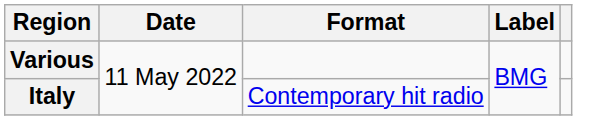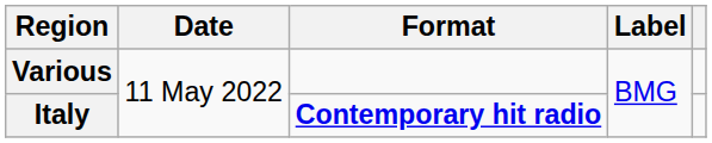Italy | Format: normal -> bold
